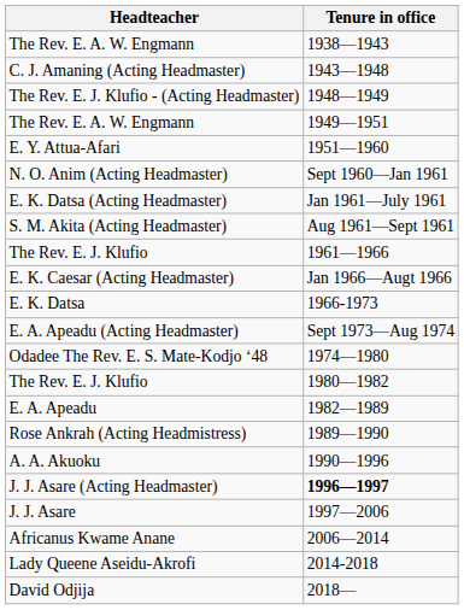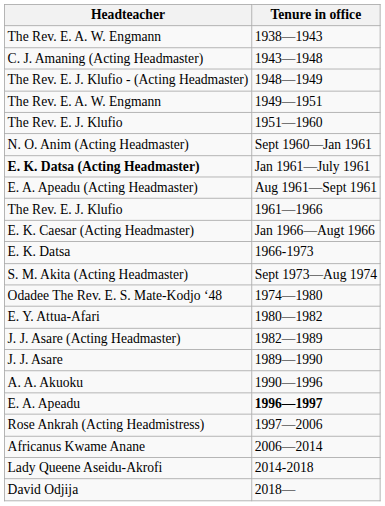row 6 | Headteacher: E. Y. Attua-Afari -> The Rev. E. J. Klufio
row 8 | Headteacher: normal -> bold
row 9 | Headteacher: S. M. Akita (Acting Headmaster) -> E. A. Apeadu (Acting Headmaster)
row 13 | Headteacher: E. A. Apeadu (Acting Headmaster) -> S. M. Akita (Acting Headmaster)
row 15 | Headteacher: The Rev. E. J. Klufio -> E. Y. Attua-Afari
row 16 | Headteacher: E. A. Apeadu -> J. J. Asare (Acting Headmaster)
row 17 | Headteacher: Rose Ankrah (Acting Headmistress) -> J. J. Asare
row 19 | Headteacher: J. J. Asare (Acting Headmaster) -> E. A. Apeadu
row 20 | Headteacher: J. J. Asare -> Rose Ankrah (Acting Headmistress)
